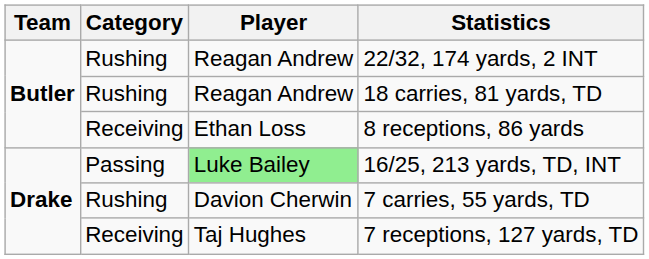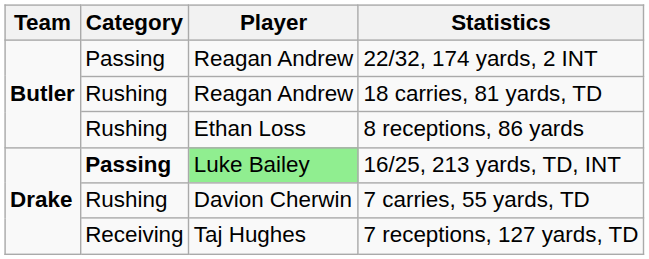22/32, 174 yards, 2 INT | Category: Rushing -> Passing
8 receptions, 86 yards | Category: Receiving -> Rushing
16/25, 213 yards, TD, INT | Category: normal -> bold
